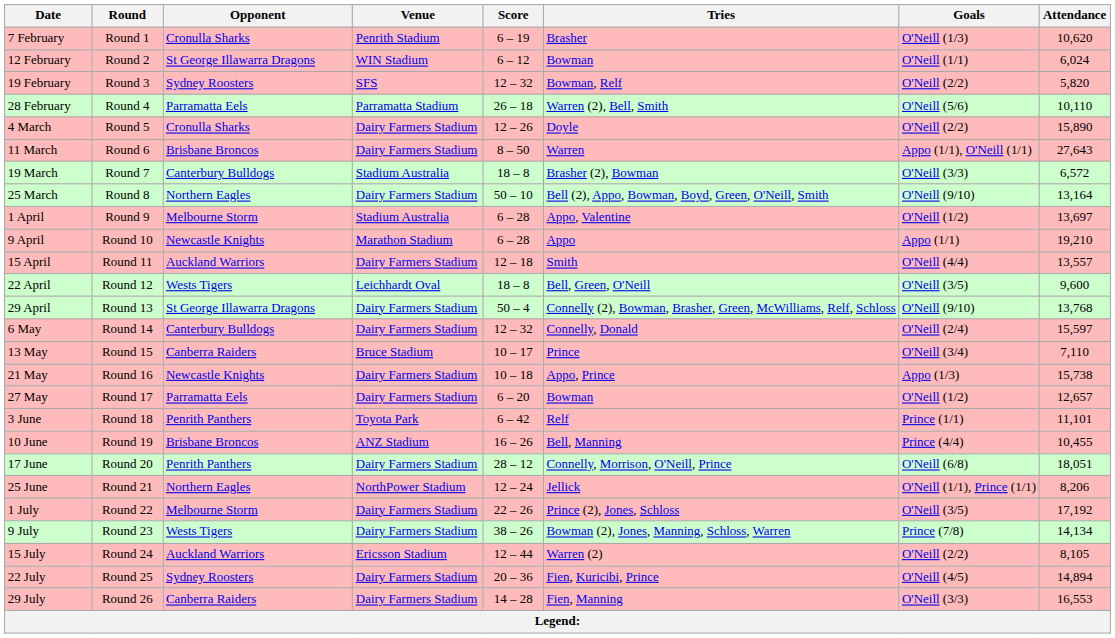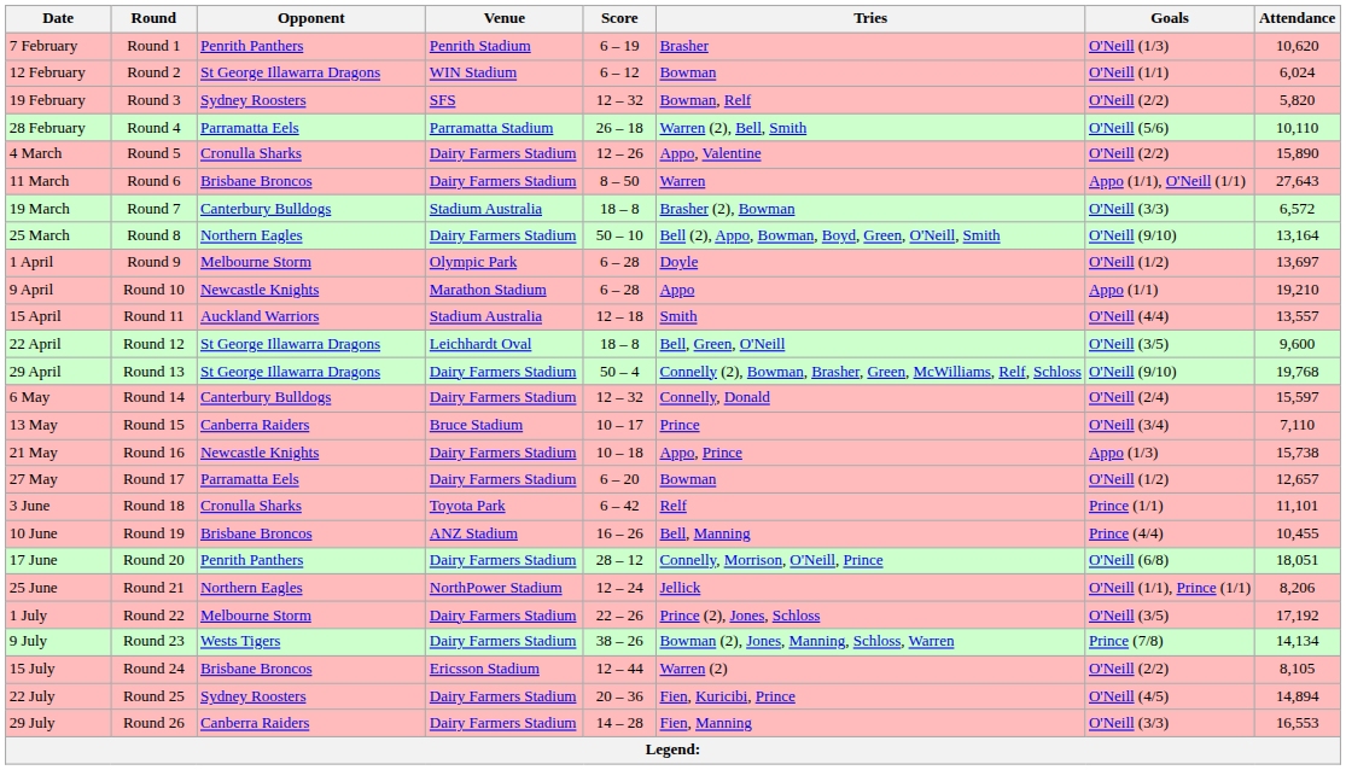7 February | Opponent: Cronulla Sharks -> Penrith Panthers
4 March | Tries: Doyle -> Appo, Valentine
1 April | Venue: Stadium Australia -> Olympic Park
1 April | Tries: Appo, Valentine -> Doyle
15 April | Venue: Dairy Farmers Stadium -> Stadium Australia
22 April | Opponent: Wests Tigers -> St George Illawarra Dragons
29 April | Attendance: 13,768 -> 19,768
3 June | Opponent: Penrith Panthers -> Cronulla Sharks
15 July | Opponent: Auckland Warriors -> Brisbane Broncos
